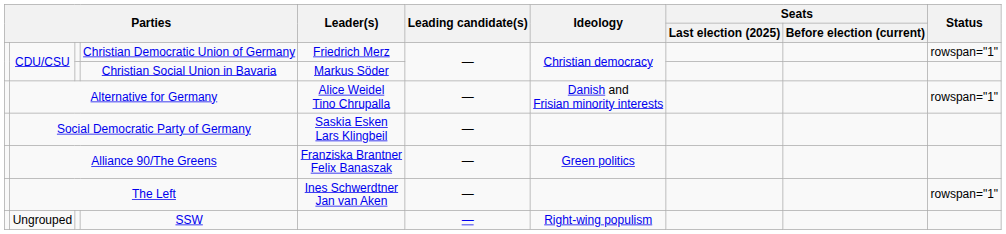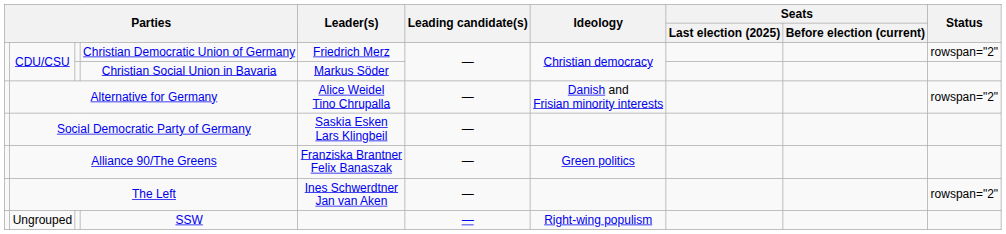Christian Democratic Union of Germany | Status: rowspan="1" -> rowspan="2"
Alternative for Germany | Status: rowspan="1" -> rowspan="2"
The Left | Status: rowspan="1" -> rowspan="2"
